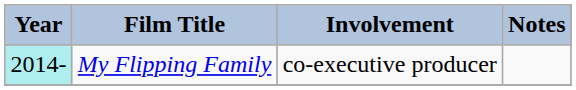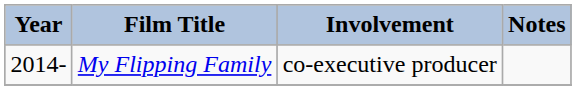My Flipping Family | Year: paleturquoise background -> no background
